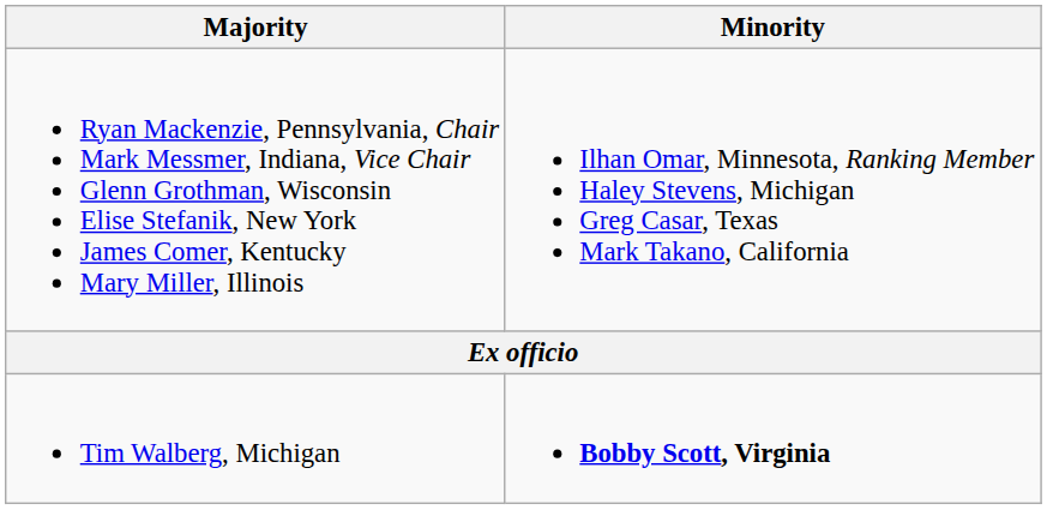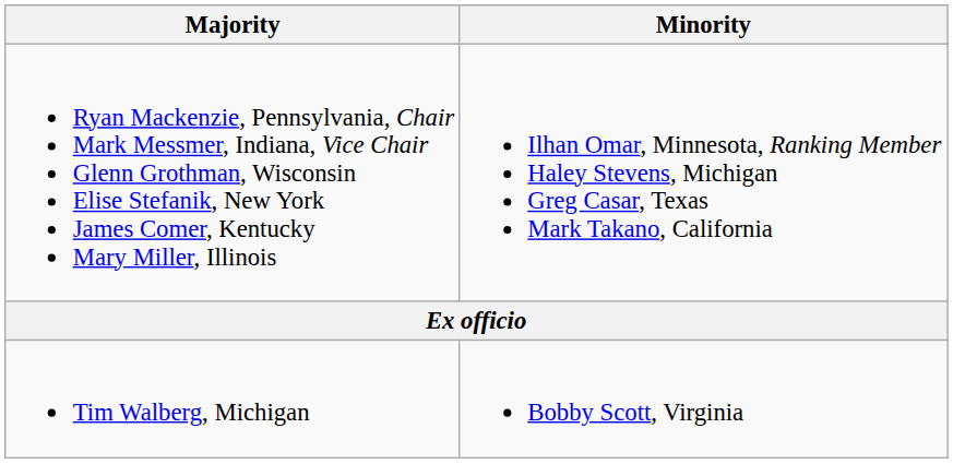Tim Walberg, Michigan | Minority: bold -> normal
